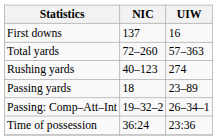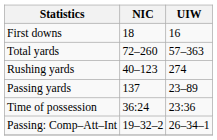First downs | NIC: 137 -> 18
Passing yards | NIC: 18 -> 137
rows swapped: Passing: Comp–Att–Int <-> Time of possession
